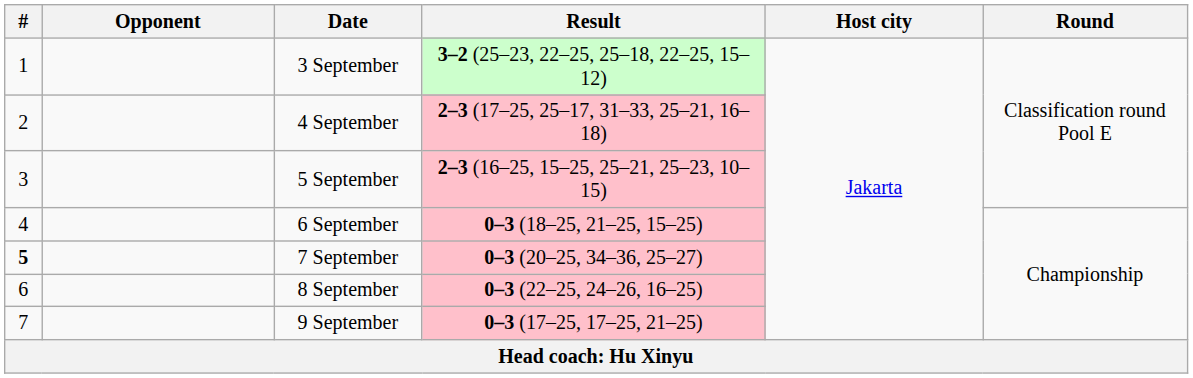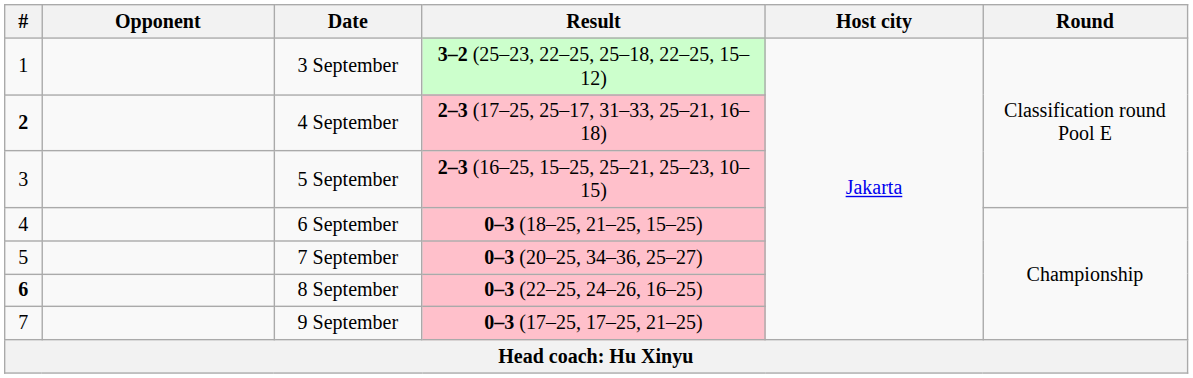4 September | #: normal -> bold
7 September | #: bold -> normal
8 September | #: normal -> bold
